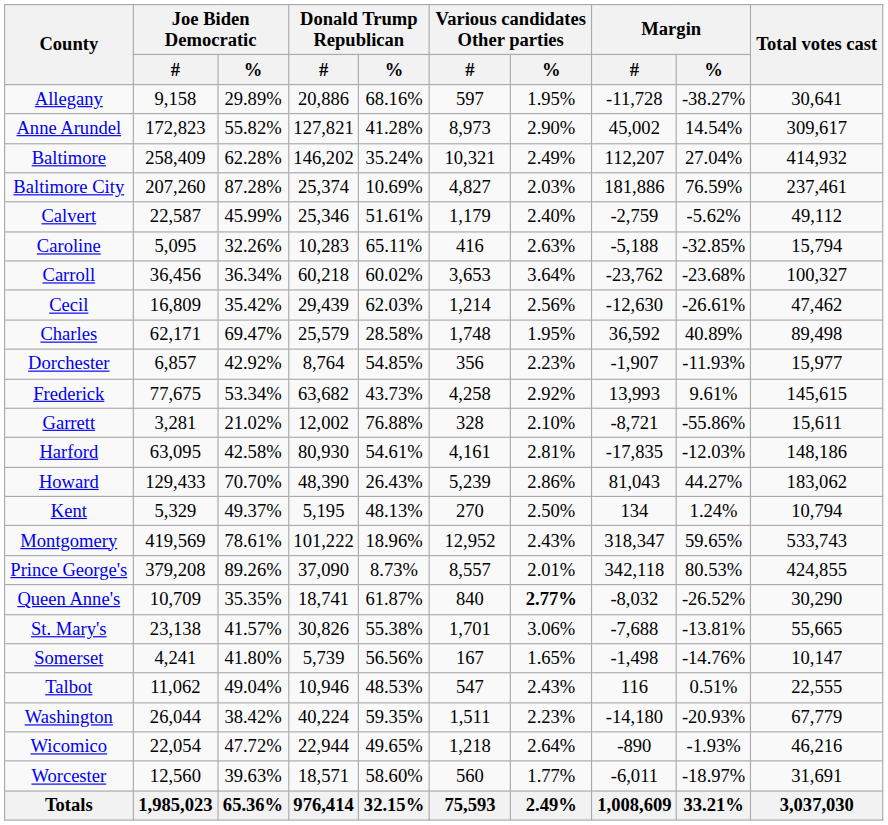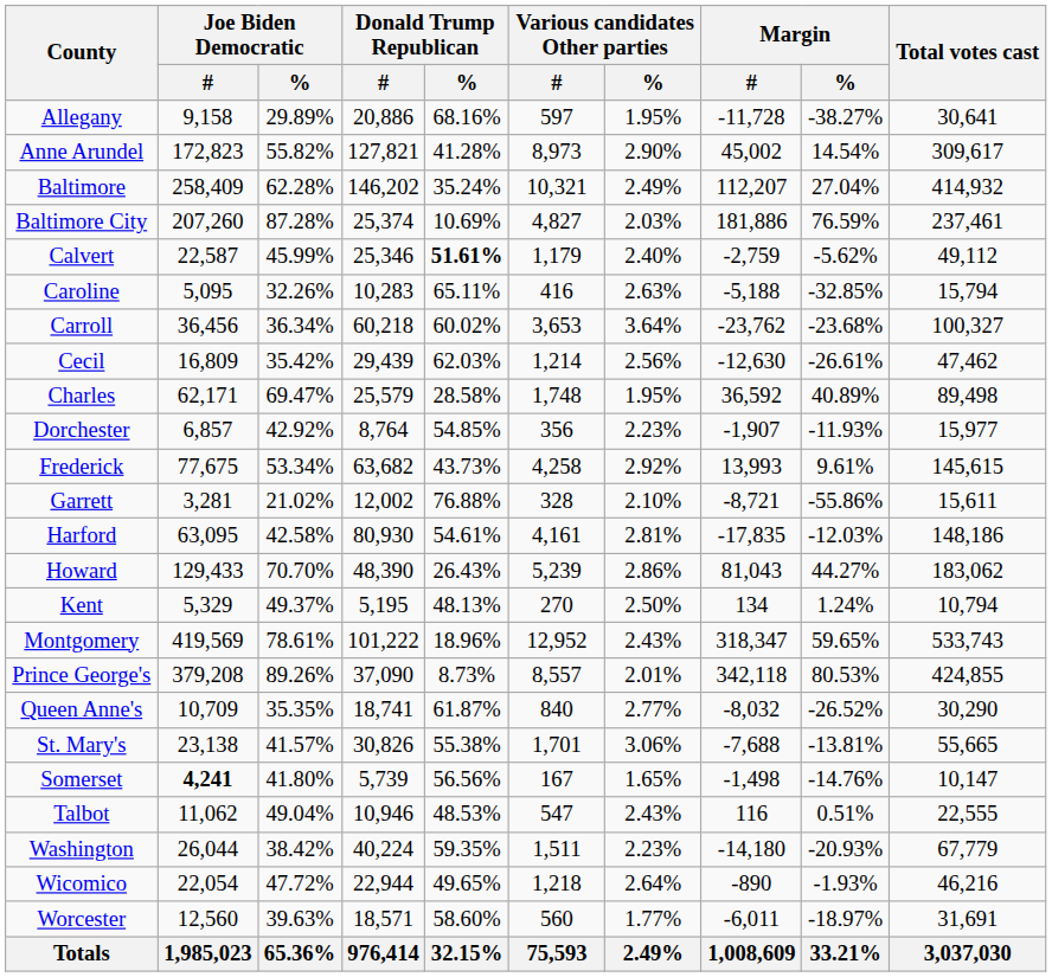Calvert | Donald Trump Republican / %: normal -> bold
Queen Anne's | Various candidates Other parties / %: bold -> normal
Somerset | Joe Biden Democratic / #: normal -> bold
